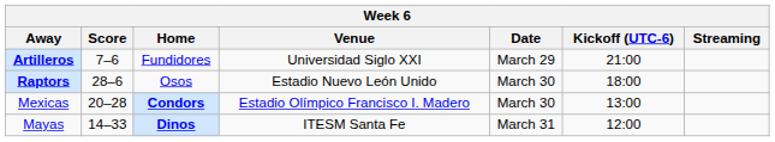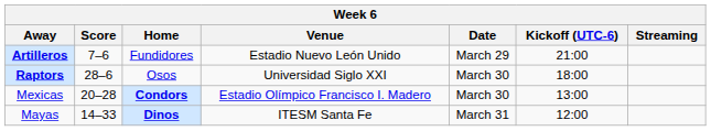Artilleros | Venue: Universidad Siglo XXI -> Estadio Nuevo León Unido
Raptors | Venue: Estadio Nuevo León Unido -> Universidad Siglo XXI
